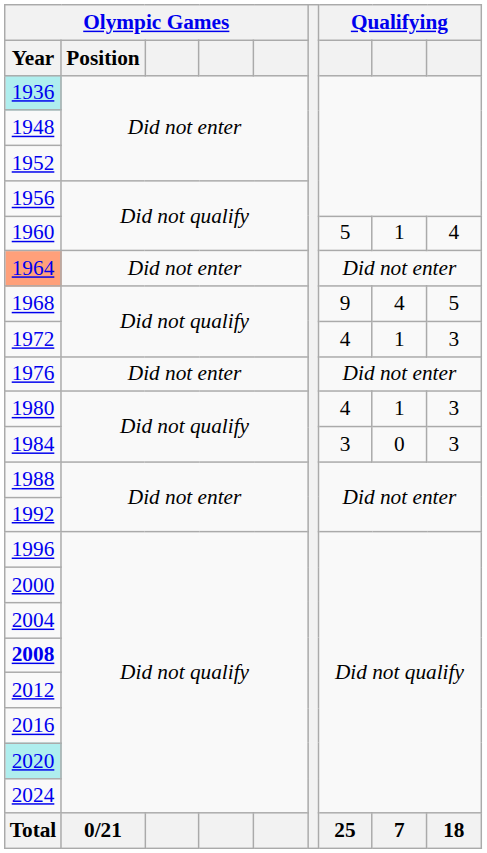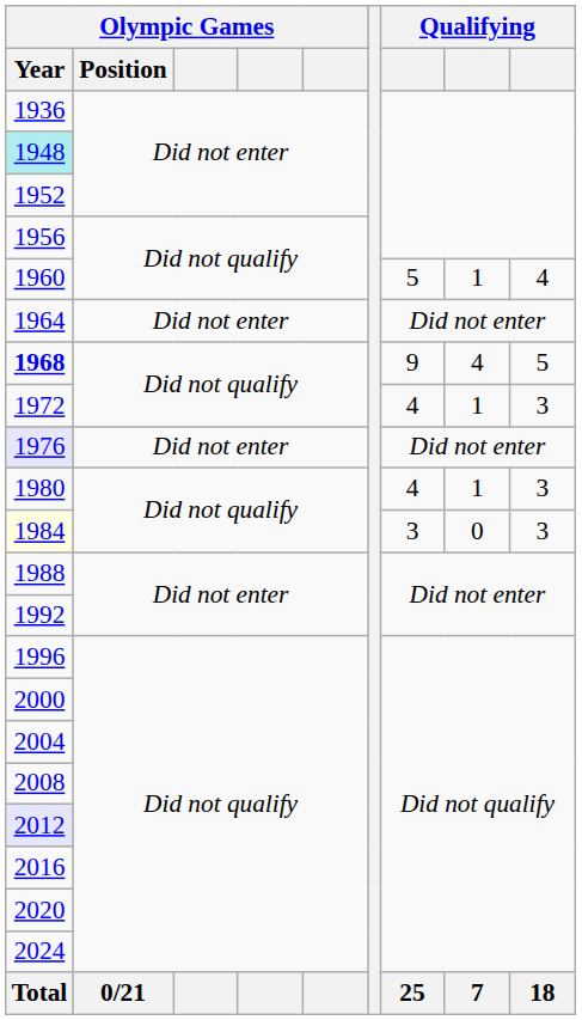1936 | Olympic Games / Year: paleturquoise background -> no background
1948 | Olympic Games / Year: no background -> paleturquoise background
1964 | Olympic Games / Year: lightsalmon background -> no background
1968 | Olympic Games / Year: normal -> bold
1976 | Olympic Games / Year: no background -> lavender background
1984 | Olympic Games / Year: no background -> lightyellow background
2008 | Olympic Games / Year: bold -> normal
2012 | Olympic Games / Year: no background -> lavender background
2020 | Olympic Games / Year: paleturquoise background -> no background
